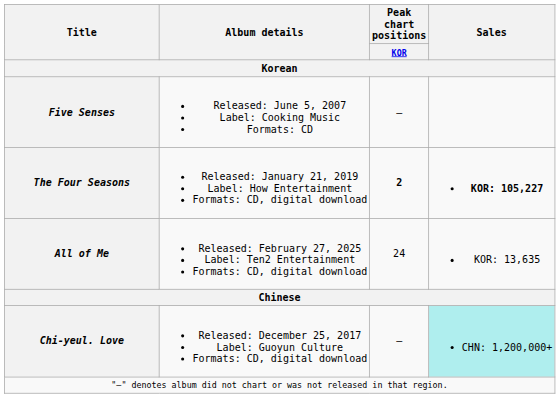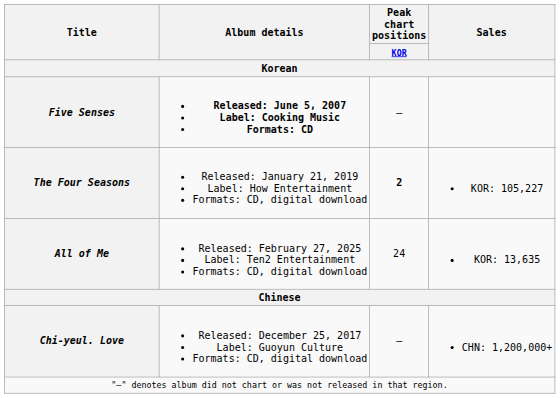Five Senses | Album details: normal -> bold
The Four Seasons | Sales: bold -> normal
Chi-yeul. Love | Sales: paleturquoise background -> no background
